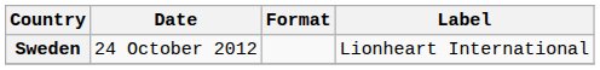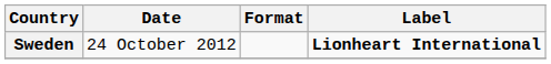Sweden | Label: normal -> bold
